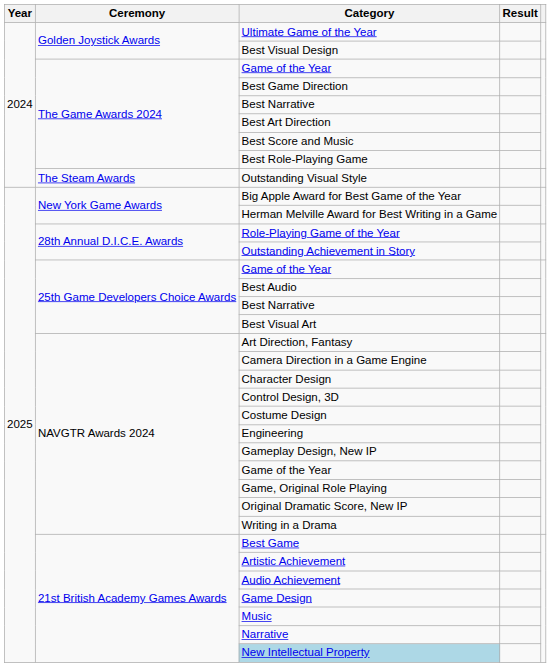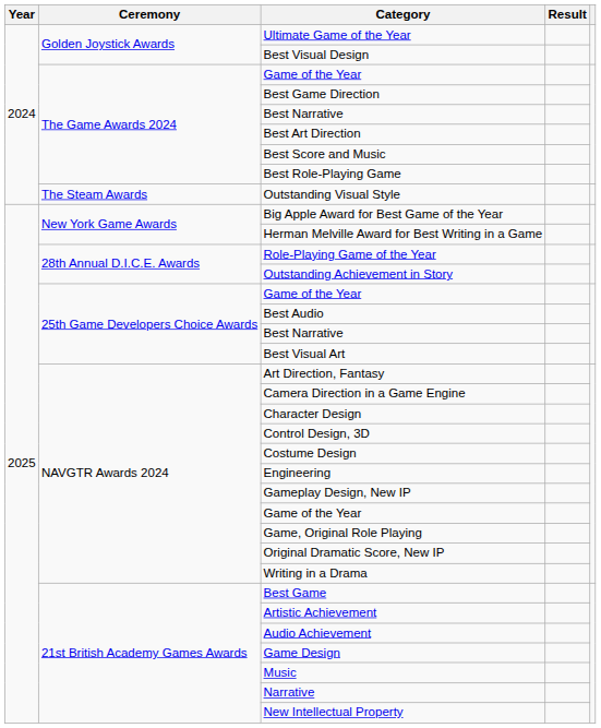New Intellectual Property | Category: lightblue background -> no background
